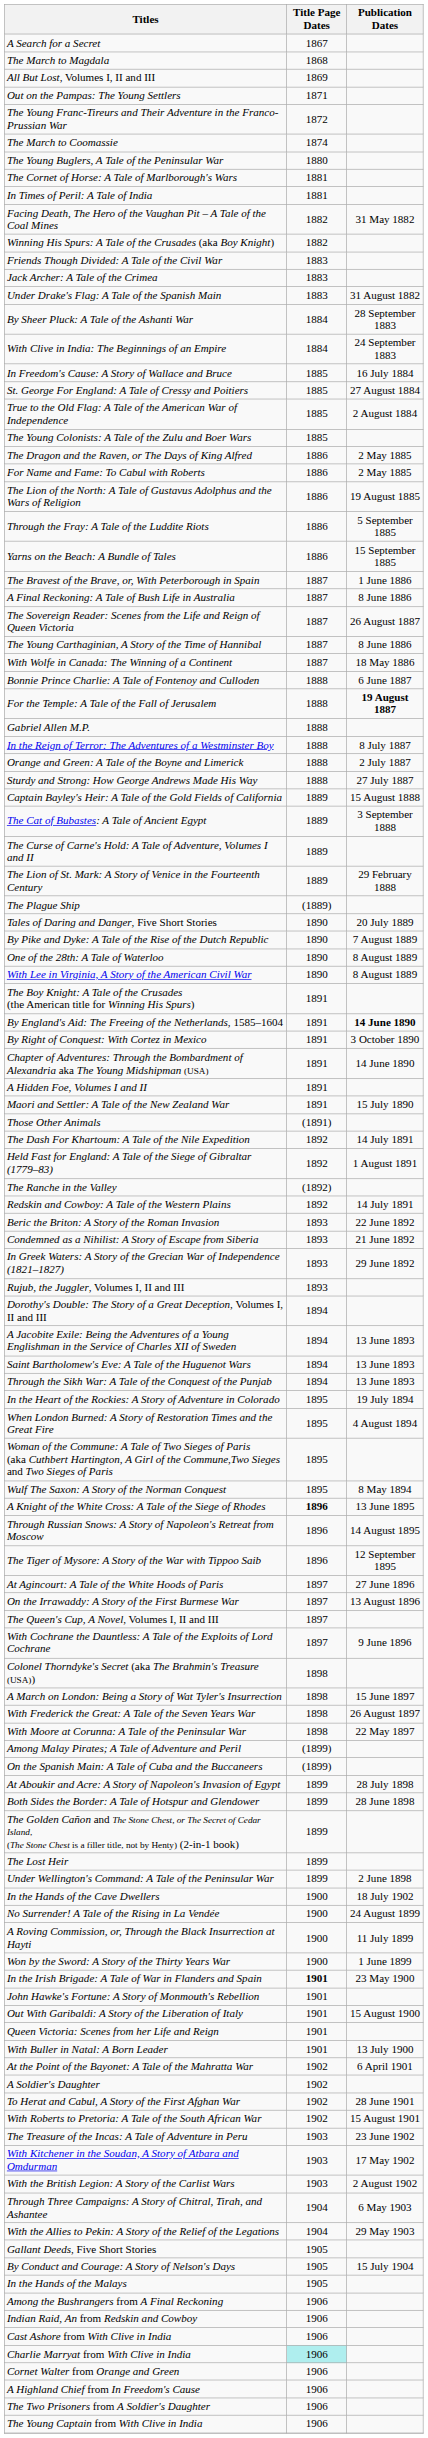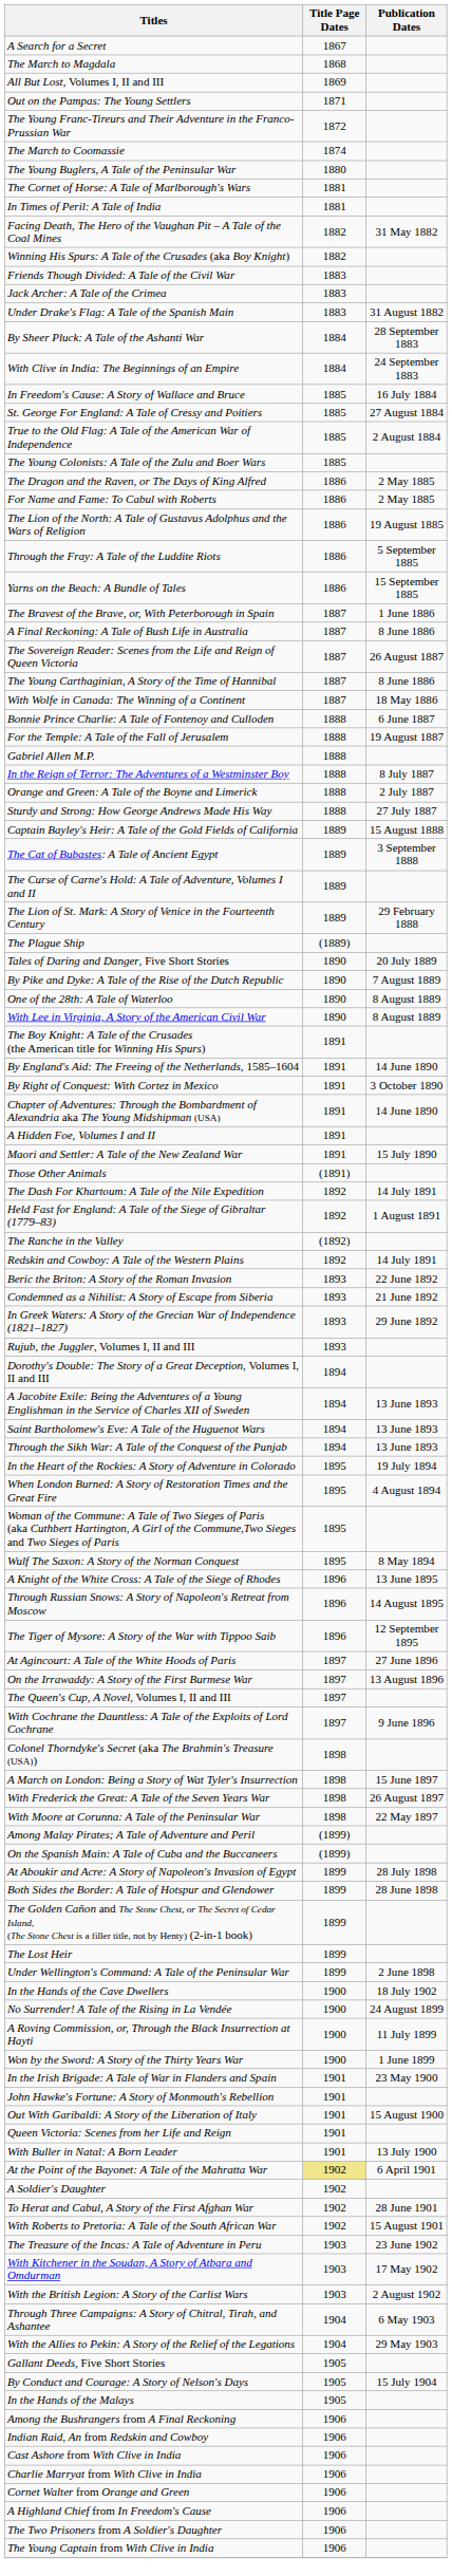For the Temple: A Tale of the Fall of Jerusalem | Publication Dates: bold -> normal
By England's Aid: The Freeing of the Netherlands, 1585–1604 | Publication Dates: bold -> normal
A Knight of the White Cross: A Tale of the Siege of Rhodes | Title Page Dates: bold -> normal
In the Irish Brigade: A Tale of War in Flanders and Spain | Title Page Dates: bold -> normal
At the Point of the Bayonet: A Tale of the Mahratta War | Title Page Dates: no background -> khaki background
Charlie Marryat from With Clive in India | Title Page Dates: paleturquoise background -> no background
